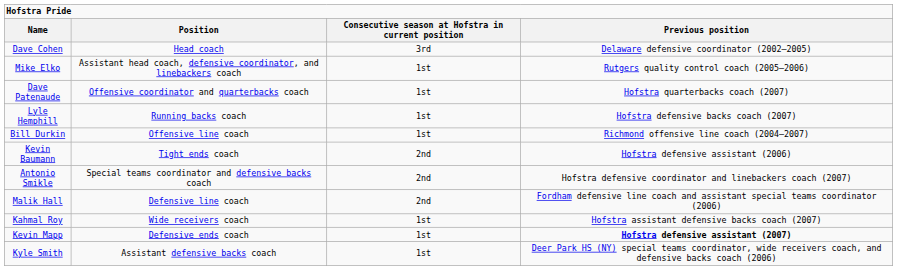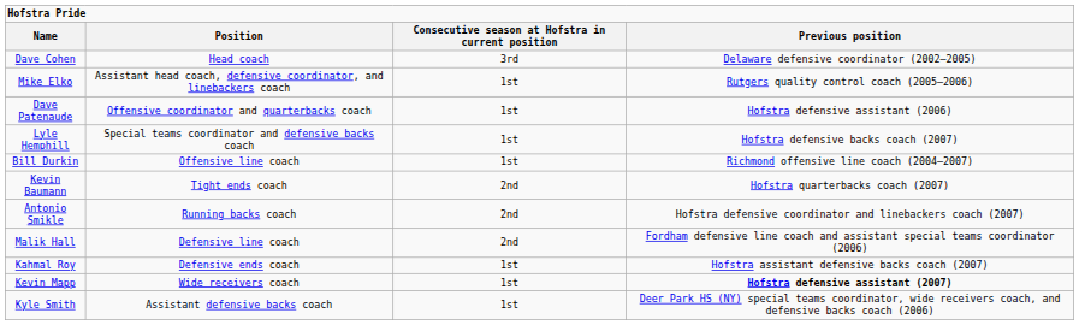Dave Patenaude | Previous position: Hofstra quarterbacks coach (2007) -> Hofstra defensive assistant (2006)
Lyle Hemphill | Position: Running backs coach -> Special teams coordinator and defensive backs coach
Kevin Baumann | Previous position: Hofstra defensive assistant (2006) -> Hofstra quarterbacks coach (2007)
Antonio Smikle | Position: Special teams coordinator and defensive backs coach -> Running backs coach
Kahmal Roy | Position: Wide receivers coach -> Defensive ends coach
Kevin Mapp | Position: Defensive ends coach -> Wide receivers coach
